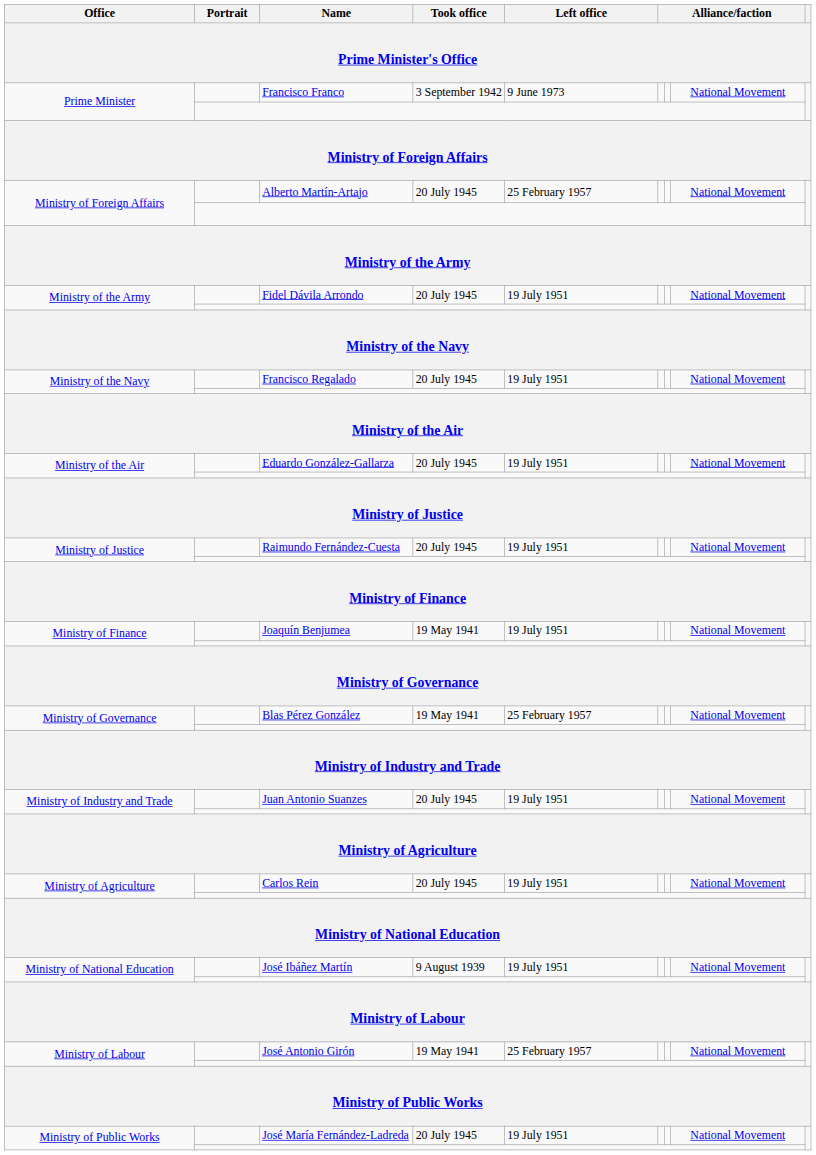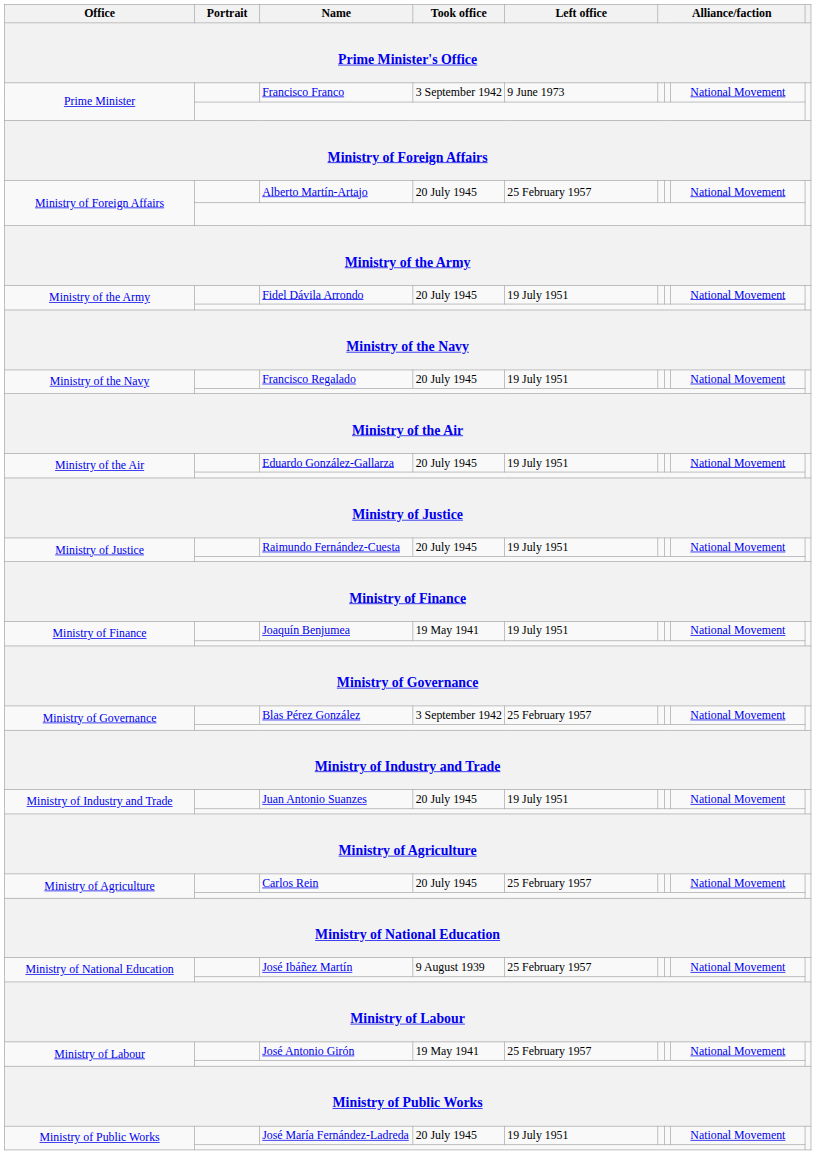Blas Pérez González | Took office: 19 May 1941 -> 3 September 1942
Carlos Rein | Left office: 19 July 1951 -> 25 February 1957
José Ibáñez Martín | Left office: 19 July 1951 -> 25 February 1957
